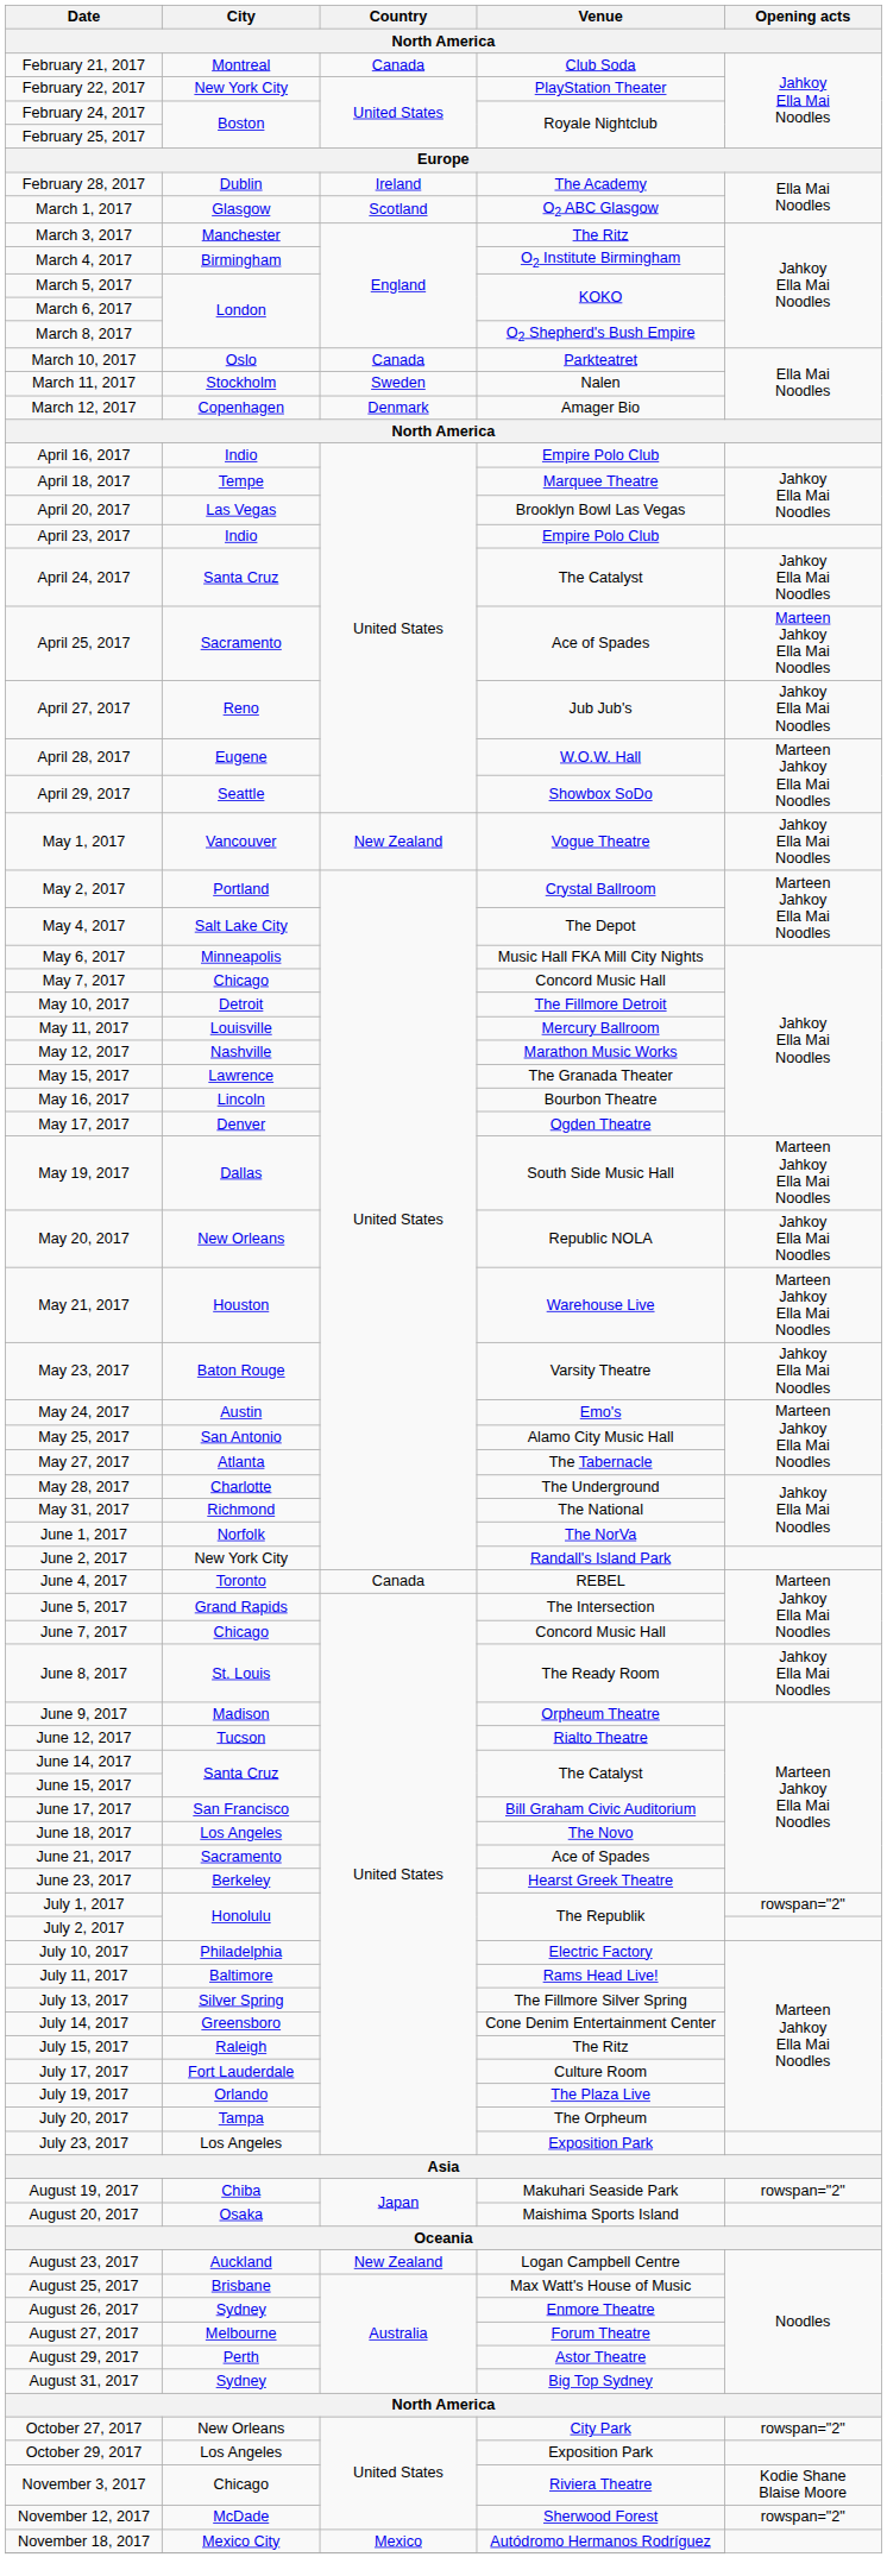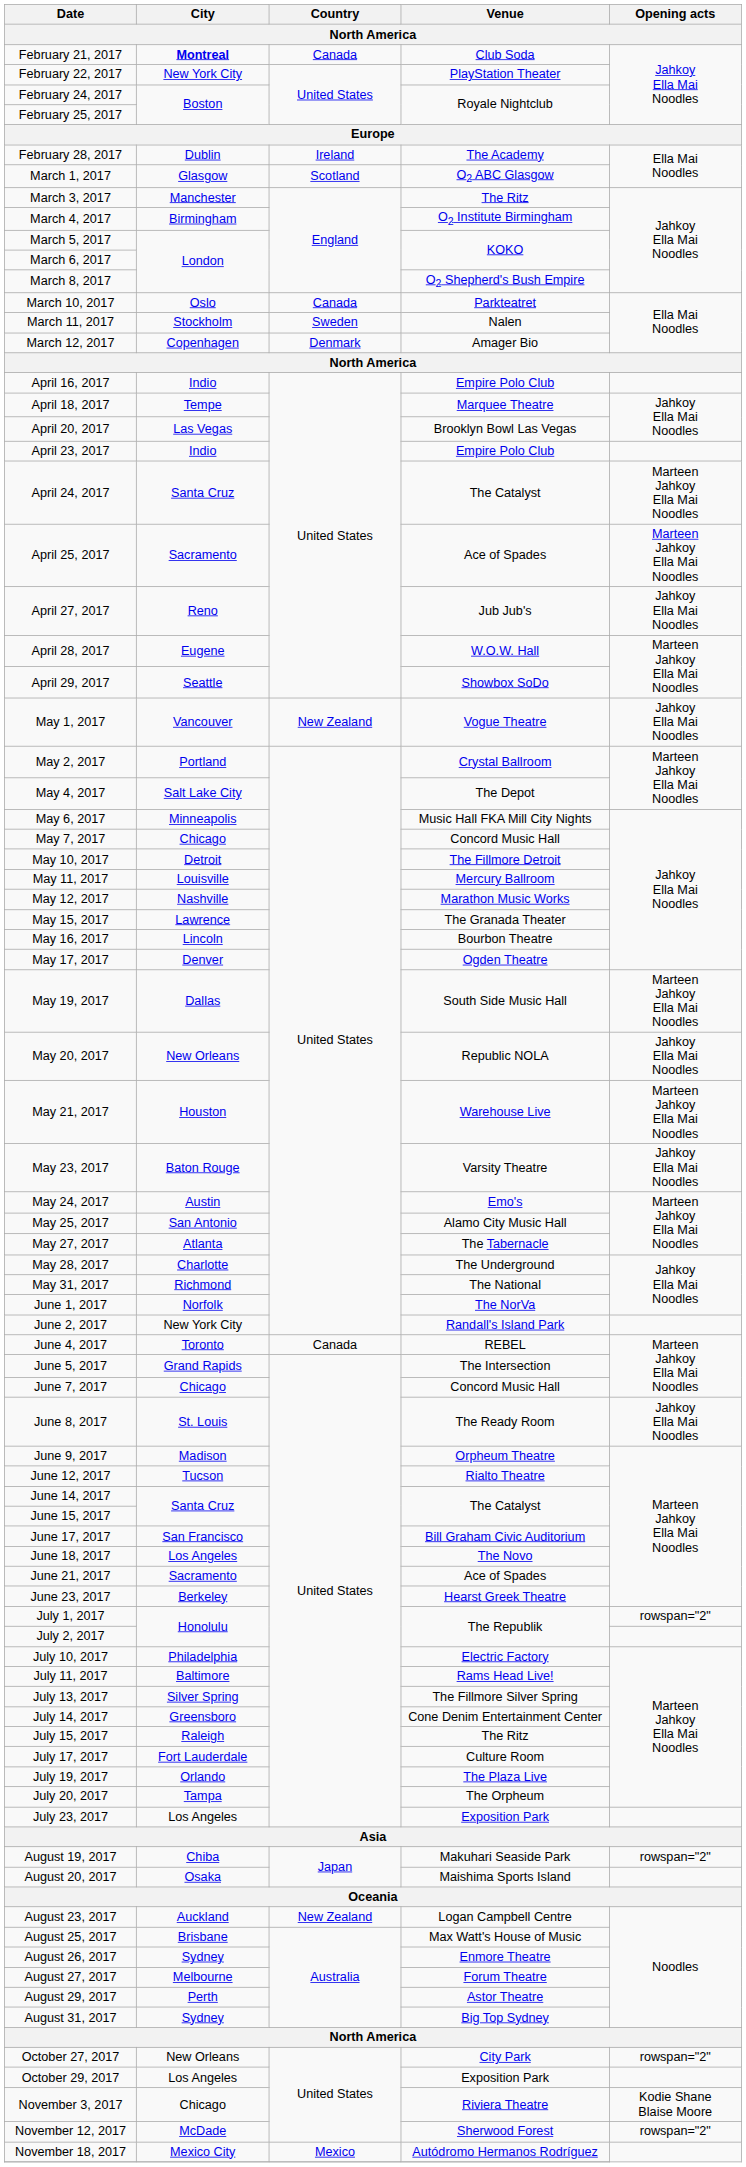February 21, 2017 | City: normal -> bold
April 24, 2017 | Opening acts: Jahkoy Ella Mai Noodles -> Marteen Jahkoy Ella Mai Noodles
